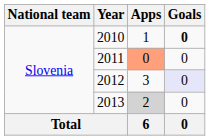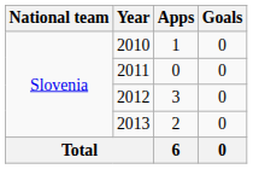2010 | Goals: bold -> normal
2011 | Apps: lightsalmon background -> no background
2012 | Goals: lavender background -> no background
2013 | Apps: lightgrey background -> no background
